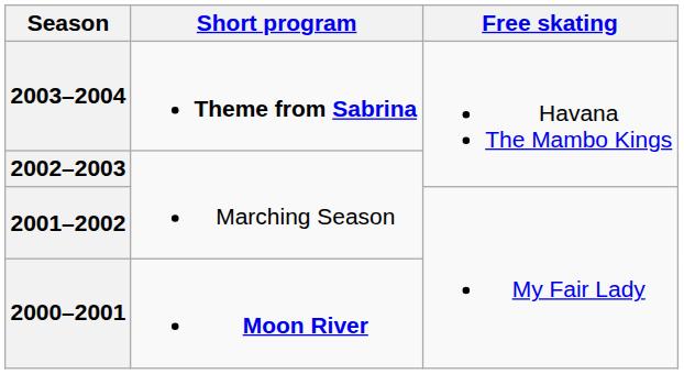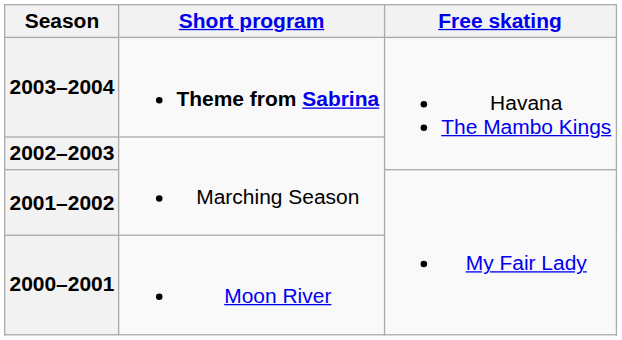2000–2001 | Short program: bold -> normal
